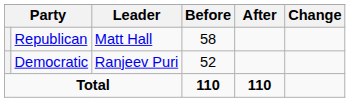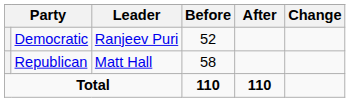rows swapped: Democratic <-> Republican
